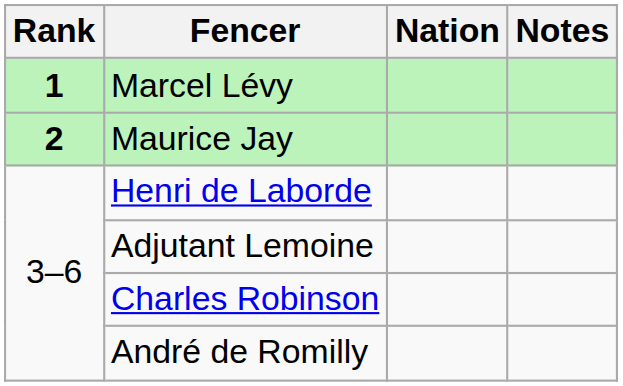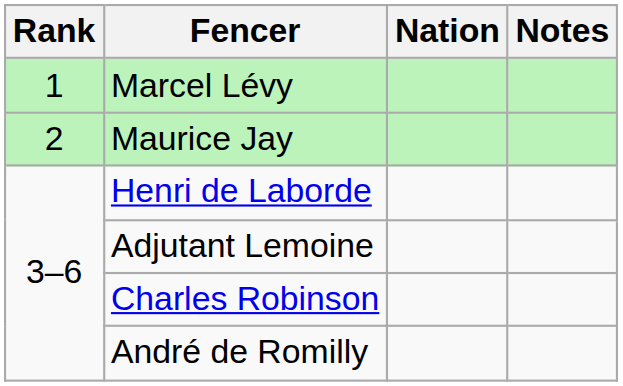Marcel Lévy | Rank: bold -> normal
Maurice Jay | Rank: bold -> normal
